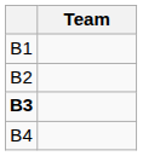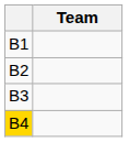B3 | column 1: bold -> normal
B4 | column 1: no background -> gold background
